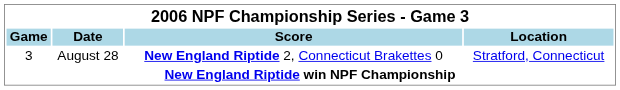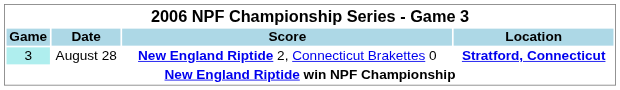August 28 | Game: no background -> paleturquoise background
August 28 | Location: normal -> bold
